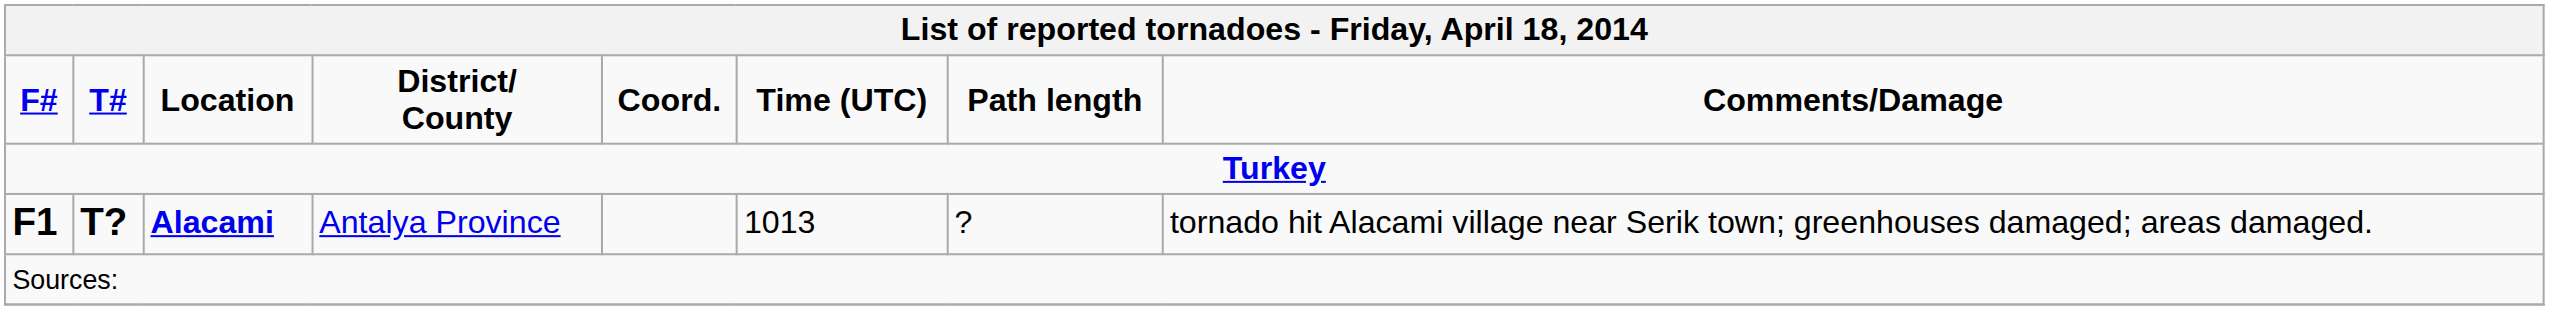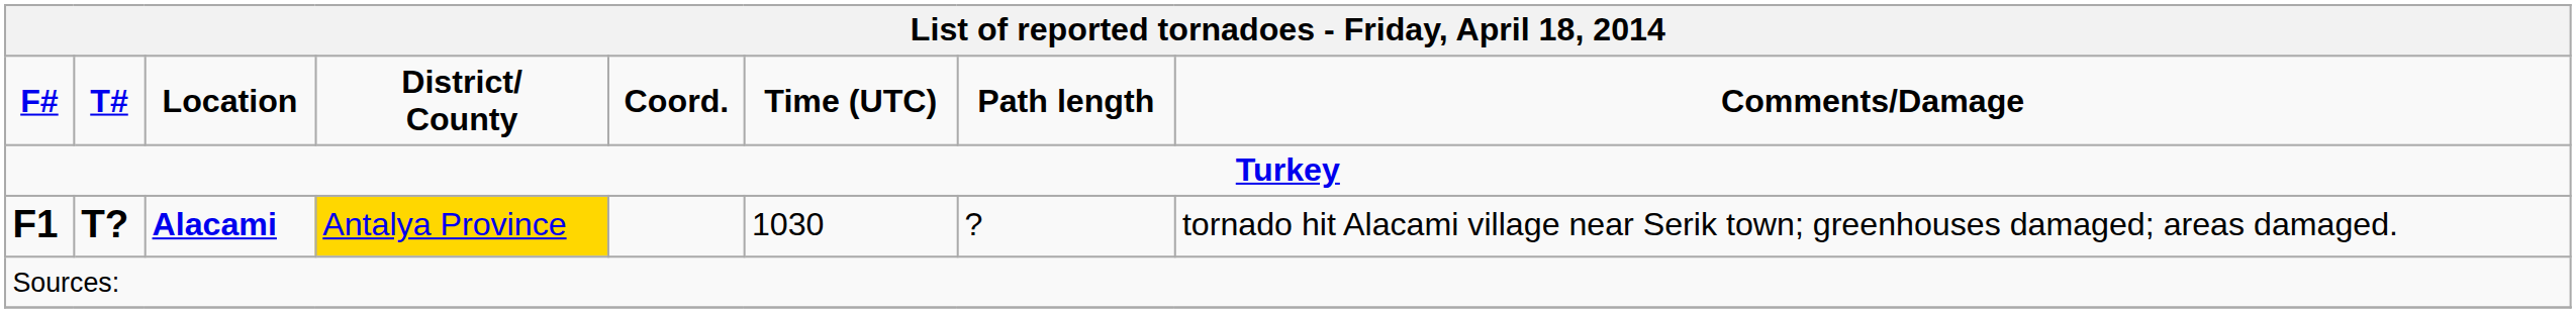F1 | District/ County: no background -> gold background
F1 | Time (UTC): 1013 -> 1030
